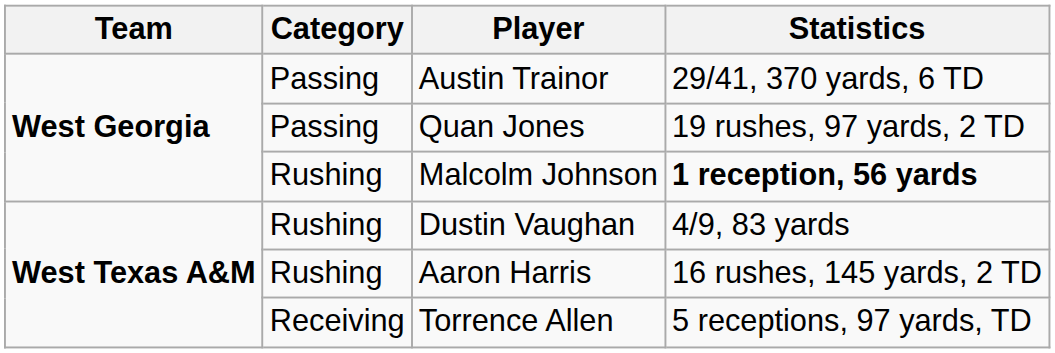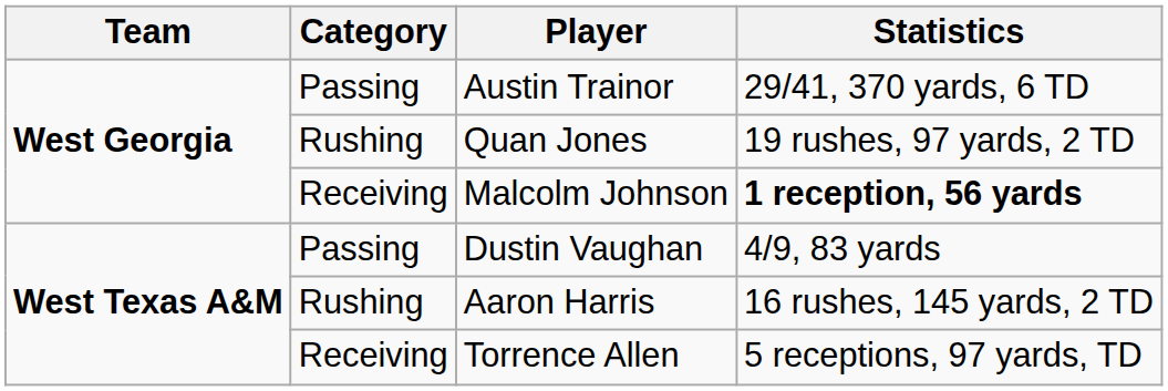Quan Jones | Category: Passing -> Rushing
Malcolm Johnson | Category: Rushing -> Receiving
Dustin Vaughan | Category: Rushing -> Passing
